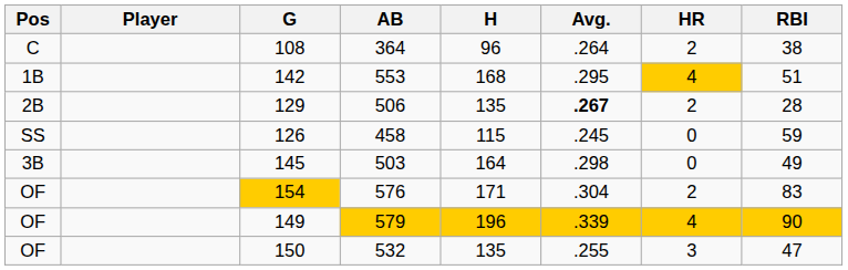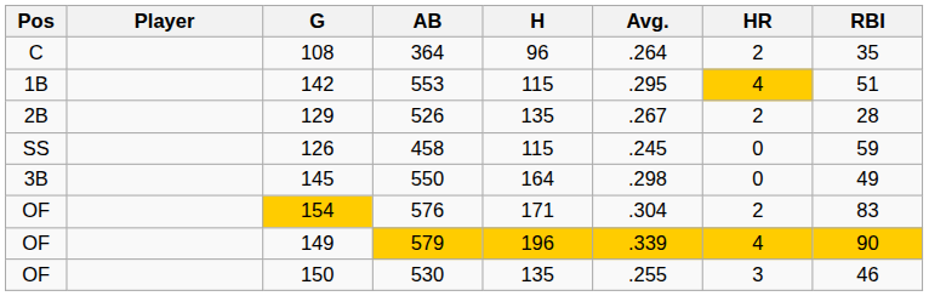108 | RBI: 38 -> 35
142 | H: 168 -> 115
129 | AB: 506 -> 526
129 | Avg.: bold -> normal
145 | AB: 503 -> 550
150 | AB: 532 -> 530
150 | RBI: 47 -> 46
